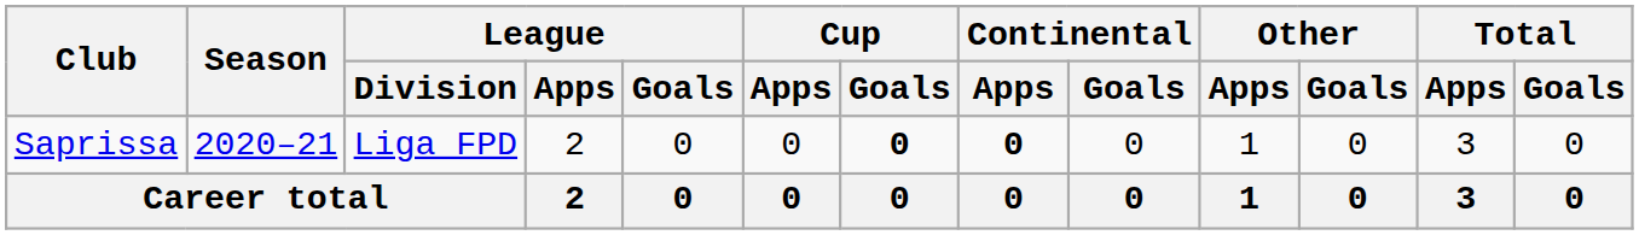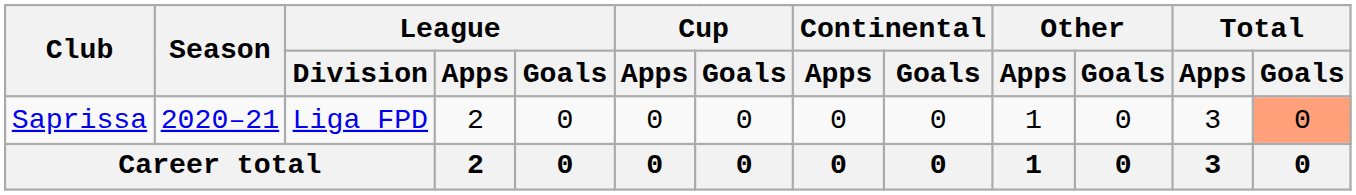Saprissa | Cup / Goals: bold -> normal
Saprissa | Continental / Apps: bold -> normal
Saprissa | Total / Goals: no background -> lightsalmon background
